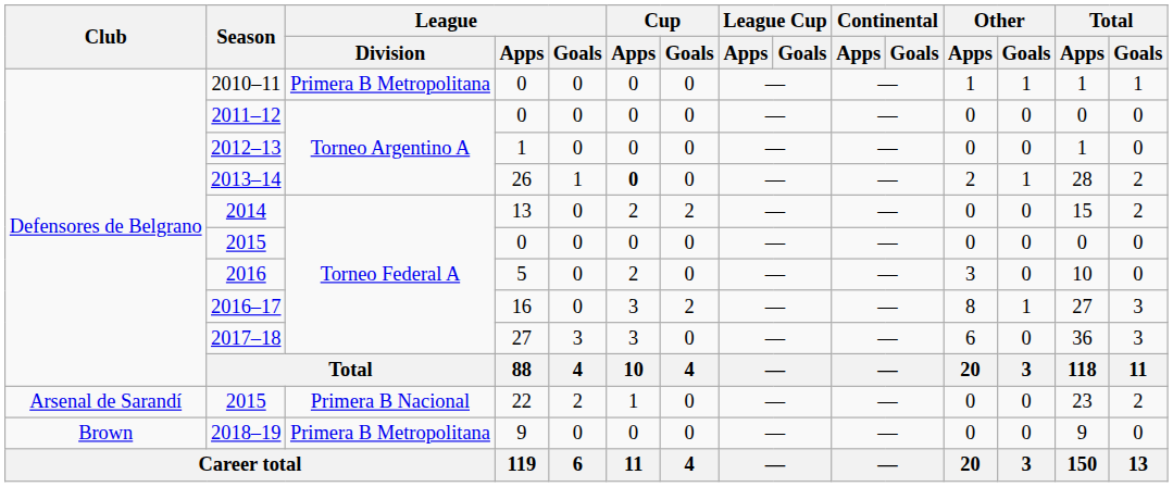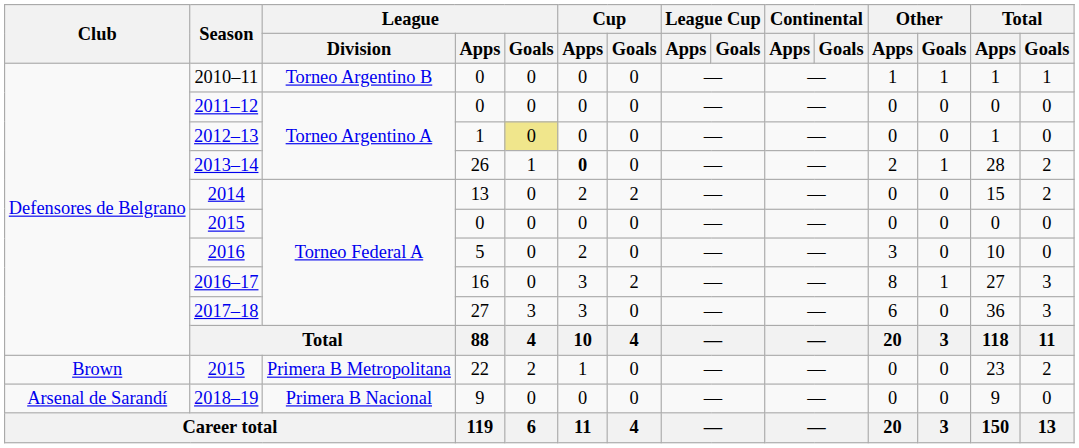2010–11 | League / Division: Primera B Metropolitana -> Torneo Argentino B
2012–13 | League / Goals: no background -> khaki background
2015 / 22 | Club: Arsenal de Sarandí -> Brown
2015 / 22 | League / Division: Primera B Nacional -> Primera B Metropolitana
2018–19 | Club: Brown -> Arsenal de Sarandí
2018–19 | League / Division: Primera B Metropolitana -> Primera B Nacional
